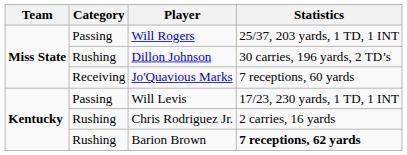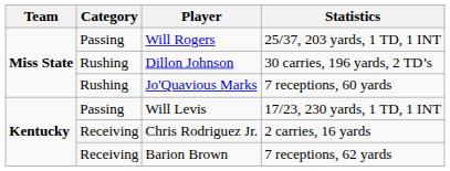Jo'Quavious Marks | Category: Receiving -> Rushing
Chris Rodriguez Jr. | Category: Rushing -> Receiving
Barion Brown | Category: Rushing -> Receiving
Barion Brown | Statistics: bold -> normal
